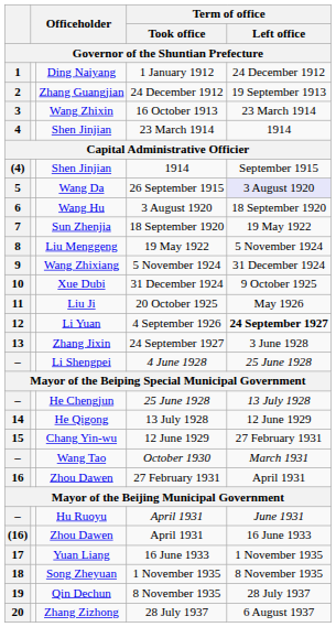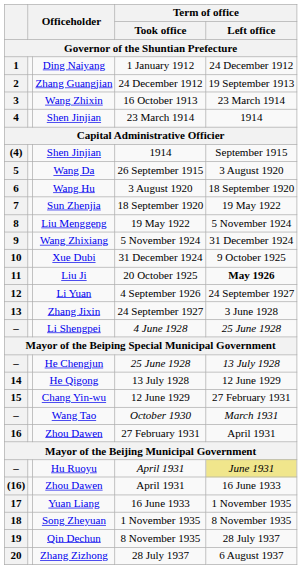26 September 1915 | Term of office / Left office: lavender background -> no background
20 October 1925 | Term of office / Left office: normal -> bold
4 September 1926 | Term of office / Left office: bold -> normal
Hu Ruoyu / April 1931 | Term of office / Left office: no background -> khaki background
